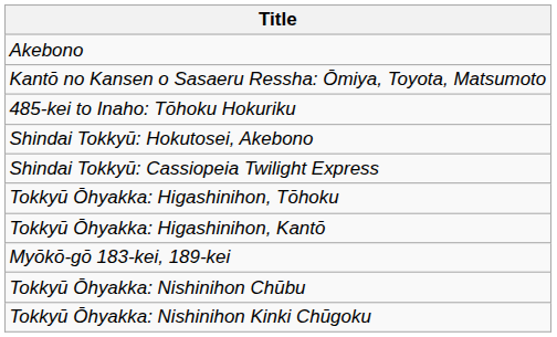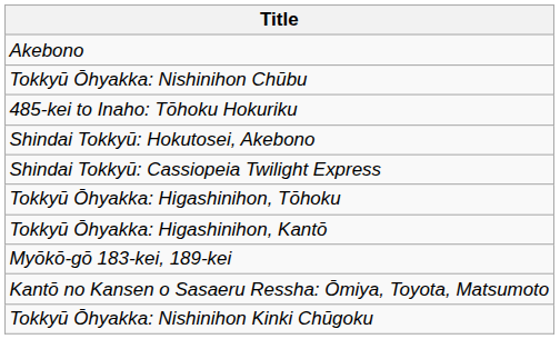row 3 | column 1: Kantō no Kansen o Sasaeru Ressha: Ōmiya, Toyota, Matsumoto -> Tokkyū Ōhyakka: Nishinihon Chūbu
row 10 | column 1: Tokkyū Ōhyakka: Nishinihon Chūbu -> Kantō no Kansen o Sasaeru Ressha: Ōmiya, Toyota, Matsumoto
